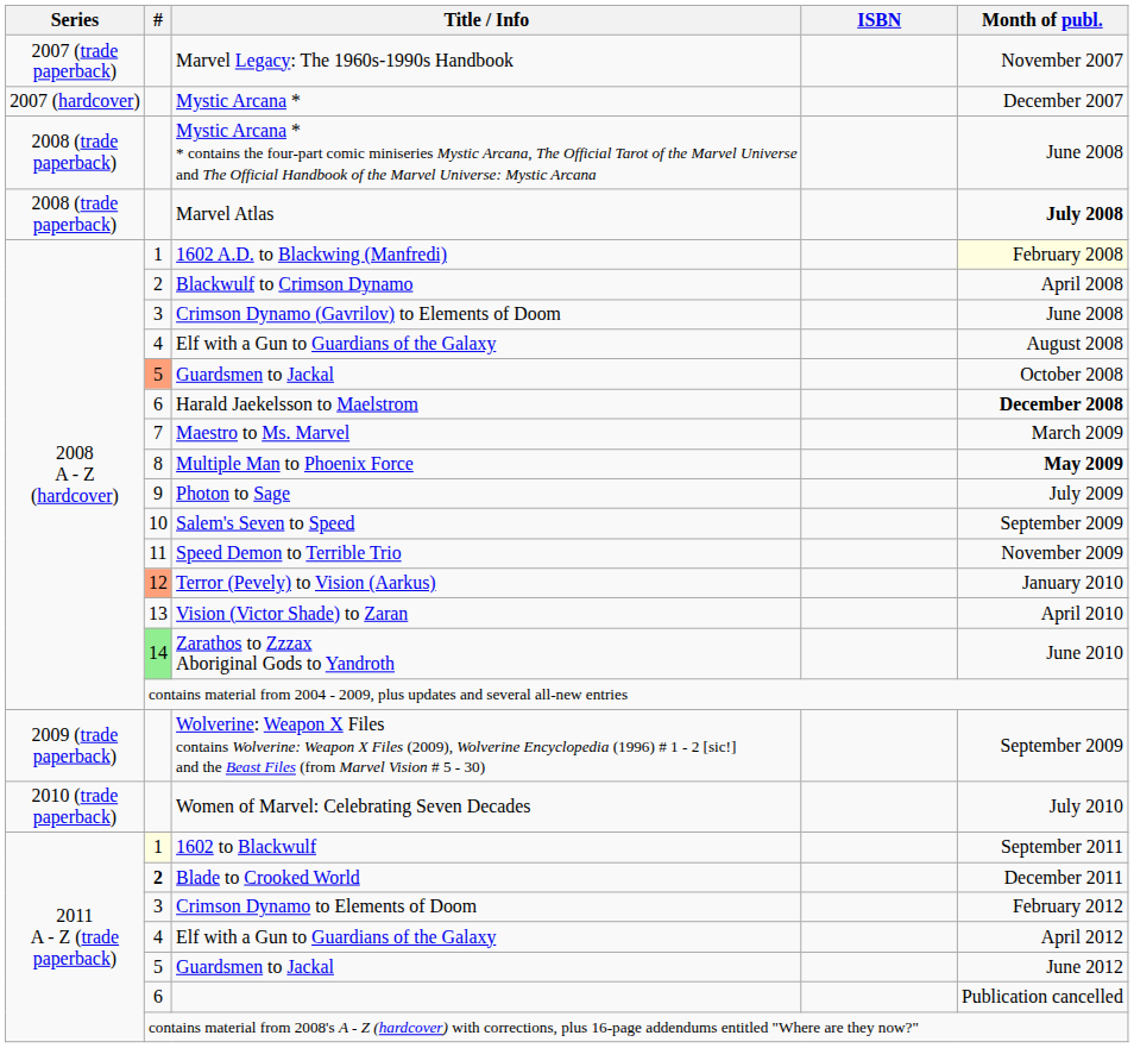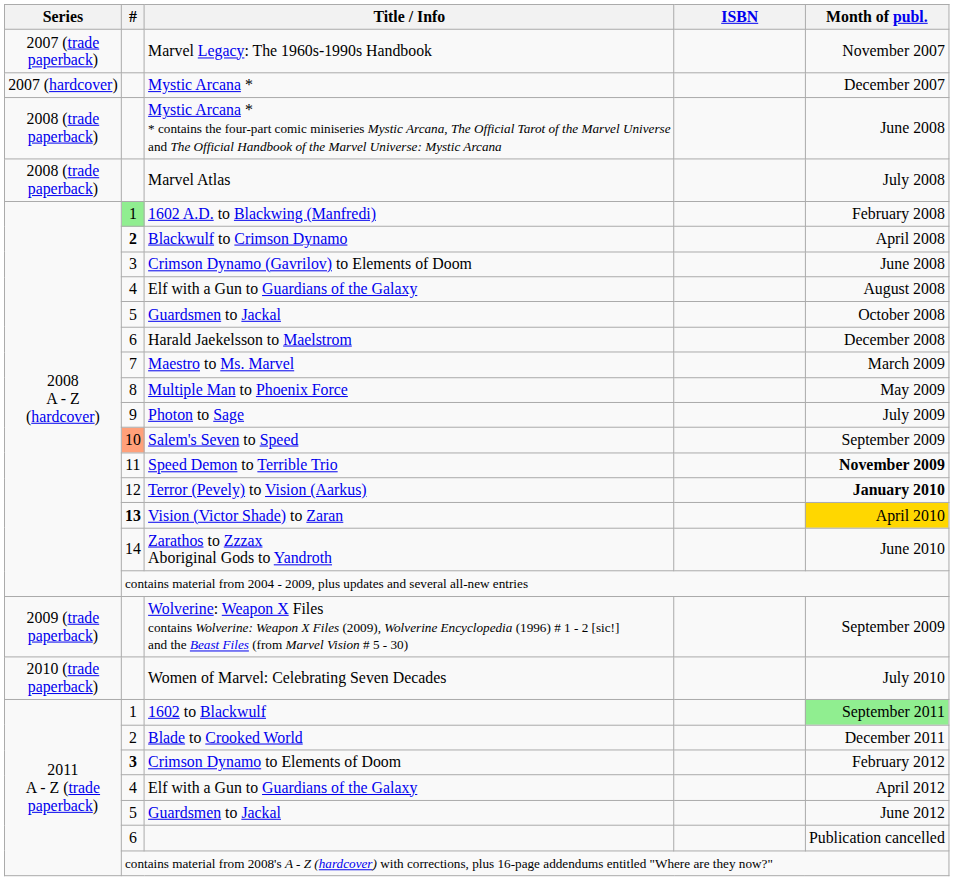Marvel Atlas | Month of publ.: bold -> normal
1602 A.D. to Blackwing (Manfredi) | #: no background -> lightgreen background
1602 A.D. to Blackwing (Manfredi) | Month of publ.: lightyellow background -> no background
Blackwulf to Crimson Dynamo | #: normal -> bold
2008 A - Z (hardcover) / Guardsmen to Jackal | #: lightsalmon background -> no background
Harald Jaekelsson to Maelstrom | Month of publ.: bold -> normal
Multiple Man to Phoenix Force | Month of publ.: bold -> normal
Salem's Seven to Speed | #: no background -> lightsalmon background
Speed Demon to Terrible Trio | Month of publ.: normal -> bold
Terror (Pevely) to Vision (Aarkus) | #: lightsalmon background -> no background
Terror (Pevely) to Vision (Aarkus) | Month of publ.: normal -> bold
Vision (Victor Shade) to Zaran | #: normal -> bold
Vision (Victor Shade) to Zaran | Month of publ.: no background -> gold background
Zarathos to Zzzax Aboriginal Gods to Yandroth | #: lightgreen background -> no background
1602 to Blackwulf | #: lightyellow background -> no background
1602 to Blackwulf | Month of publ.: no background -> lightgreen background
Blade to Crooked World | #: bold -> normal
Crimson Dynamo to Elements of Doom | #: normal -> bold
